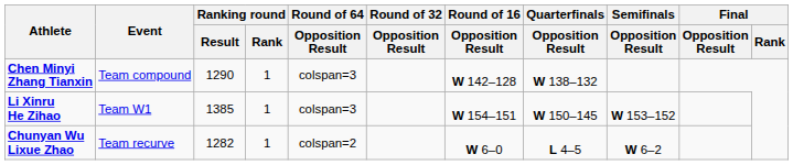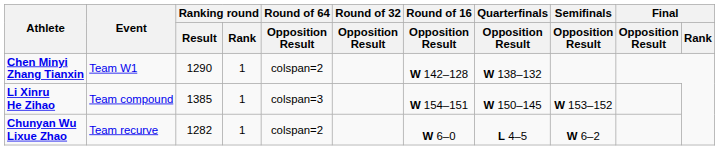Chen Minyi Zhang Tianxin | Event: Team compound -> Team W1
Chen Minyi Zhang Tianxin | Round of 64 / Opposition Result: colspan=3 -> colspan=2
Li Xinru He Zihao | Event: Team W1 -> Team compound
